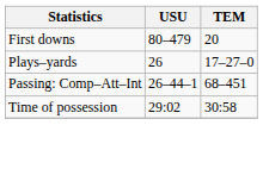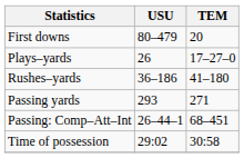+ row: Rushes–yards | 36–186 | 41–180
+ row: Passing yards | 293 | 271
